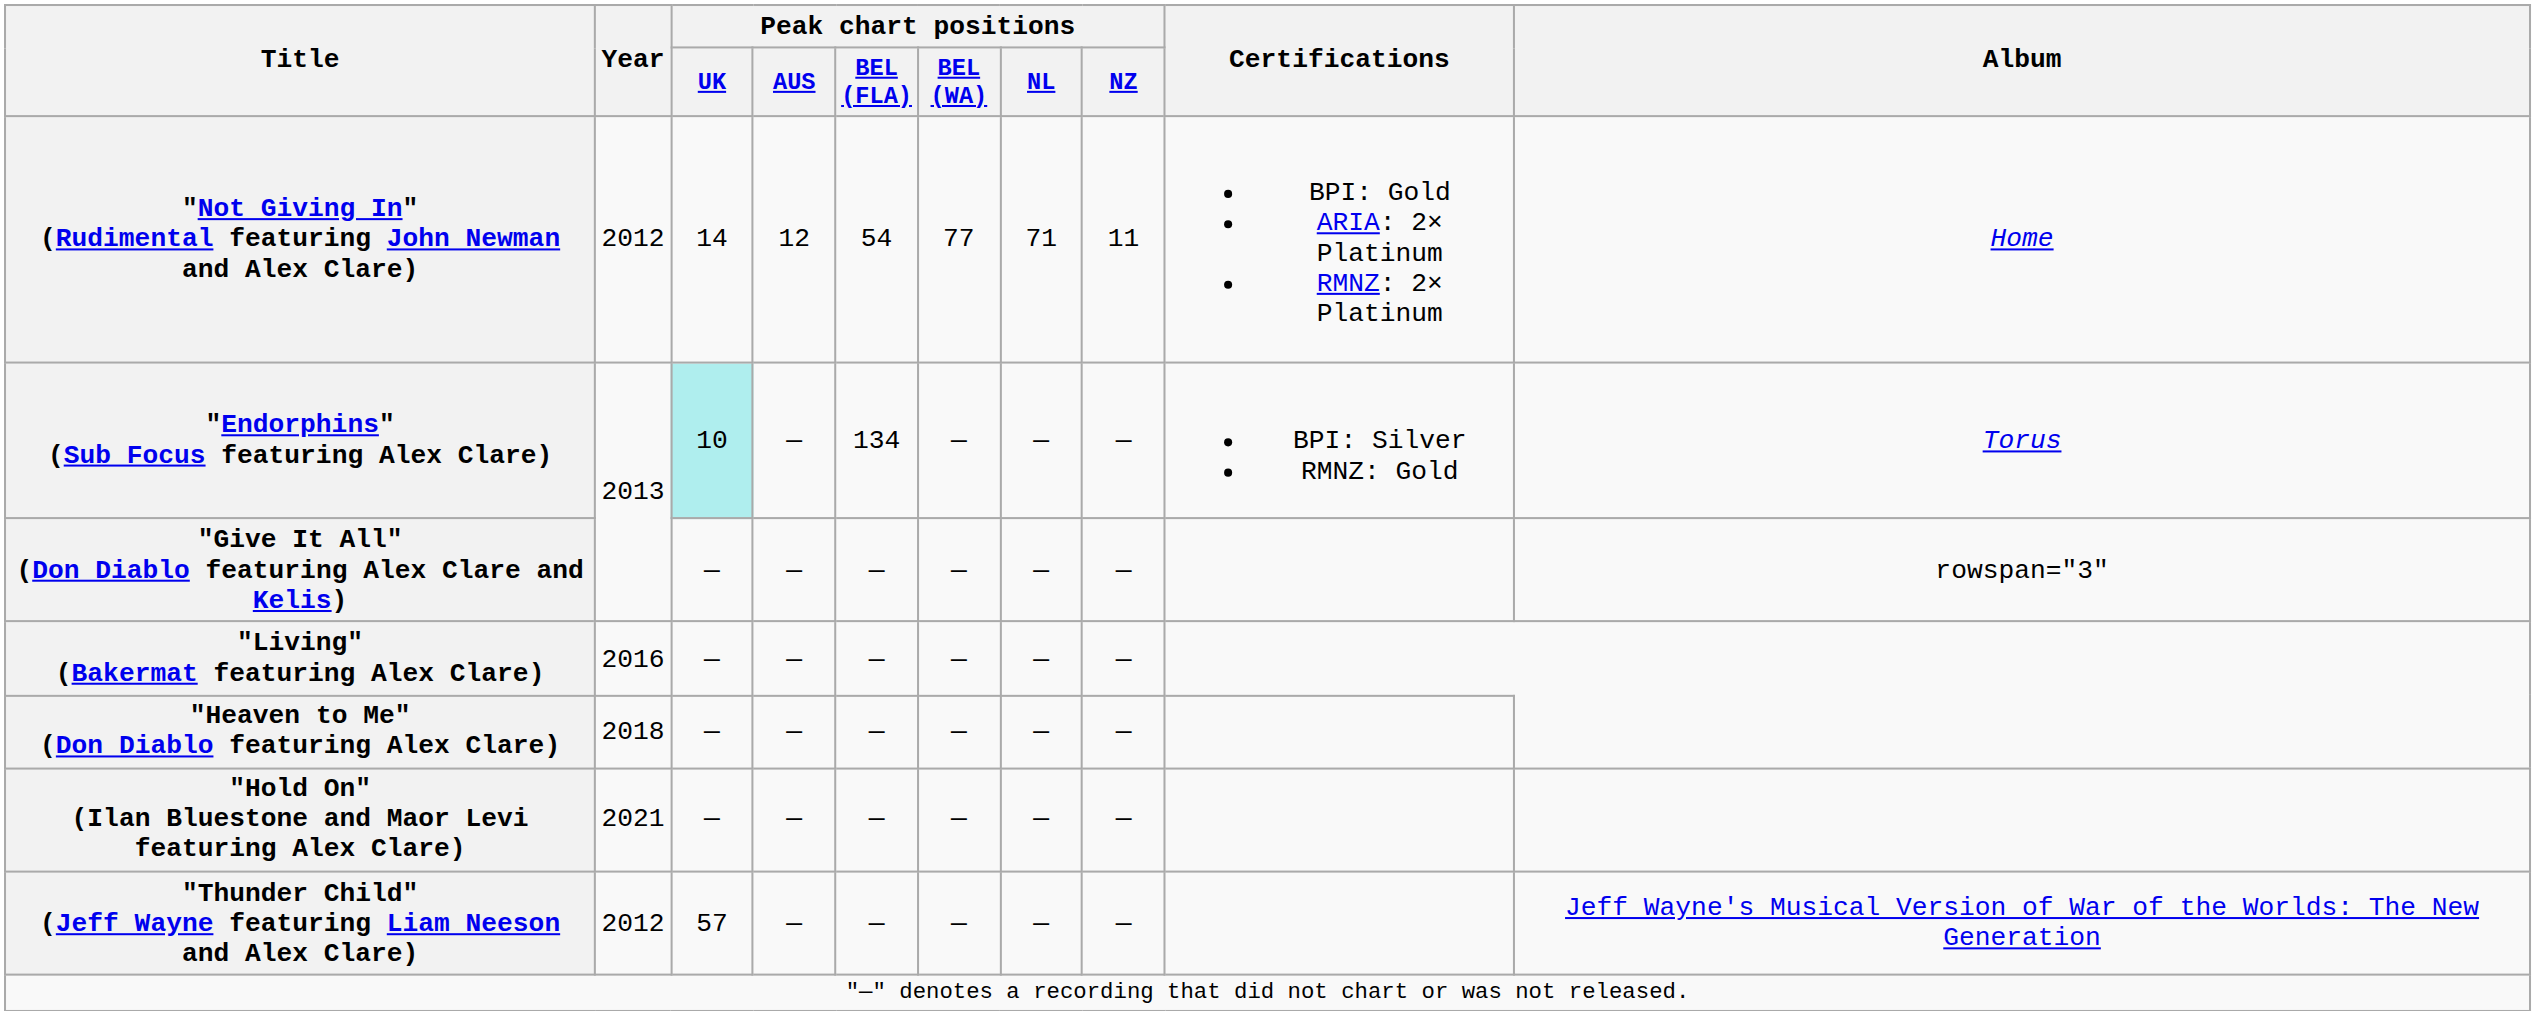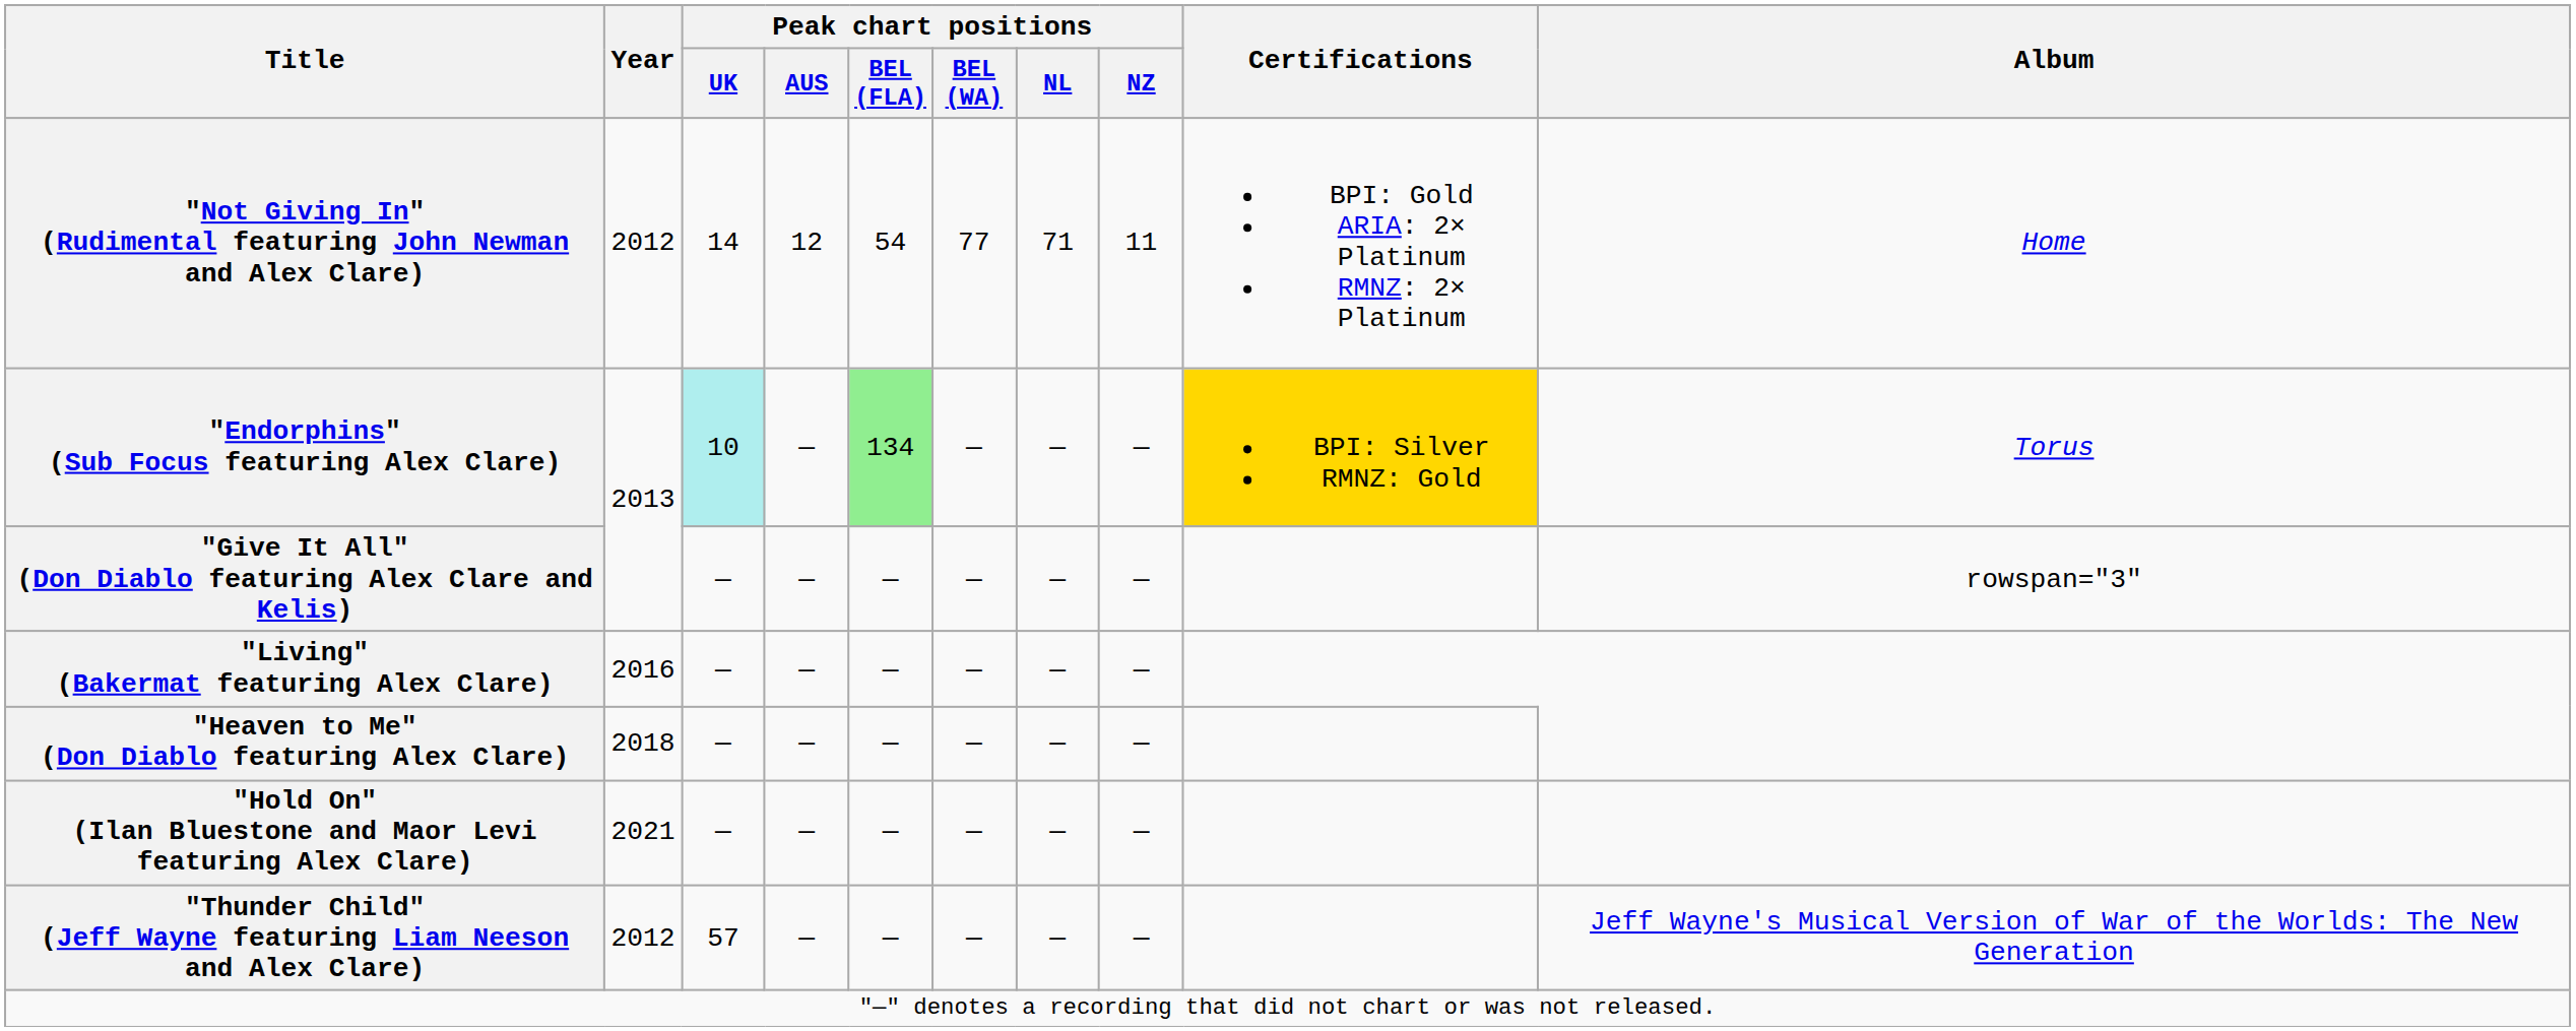"Endorphins" (Sub Focus featuring Alex Clare) | Peak chart positions / BEL (FLA): no background -> lightgreen background
"Endorphins" (Sub Focus featuring Alex Clare) | Certifications: no background -> gold background
